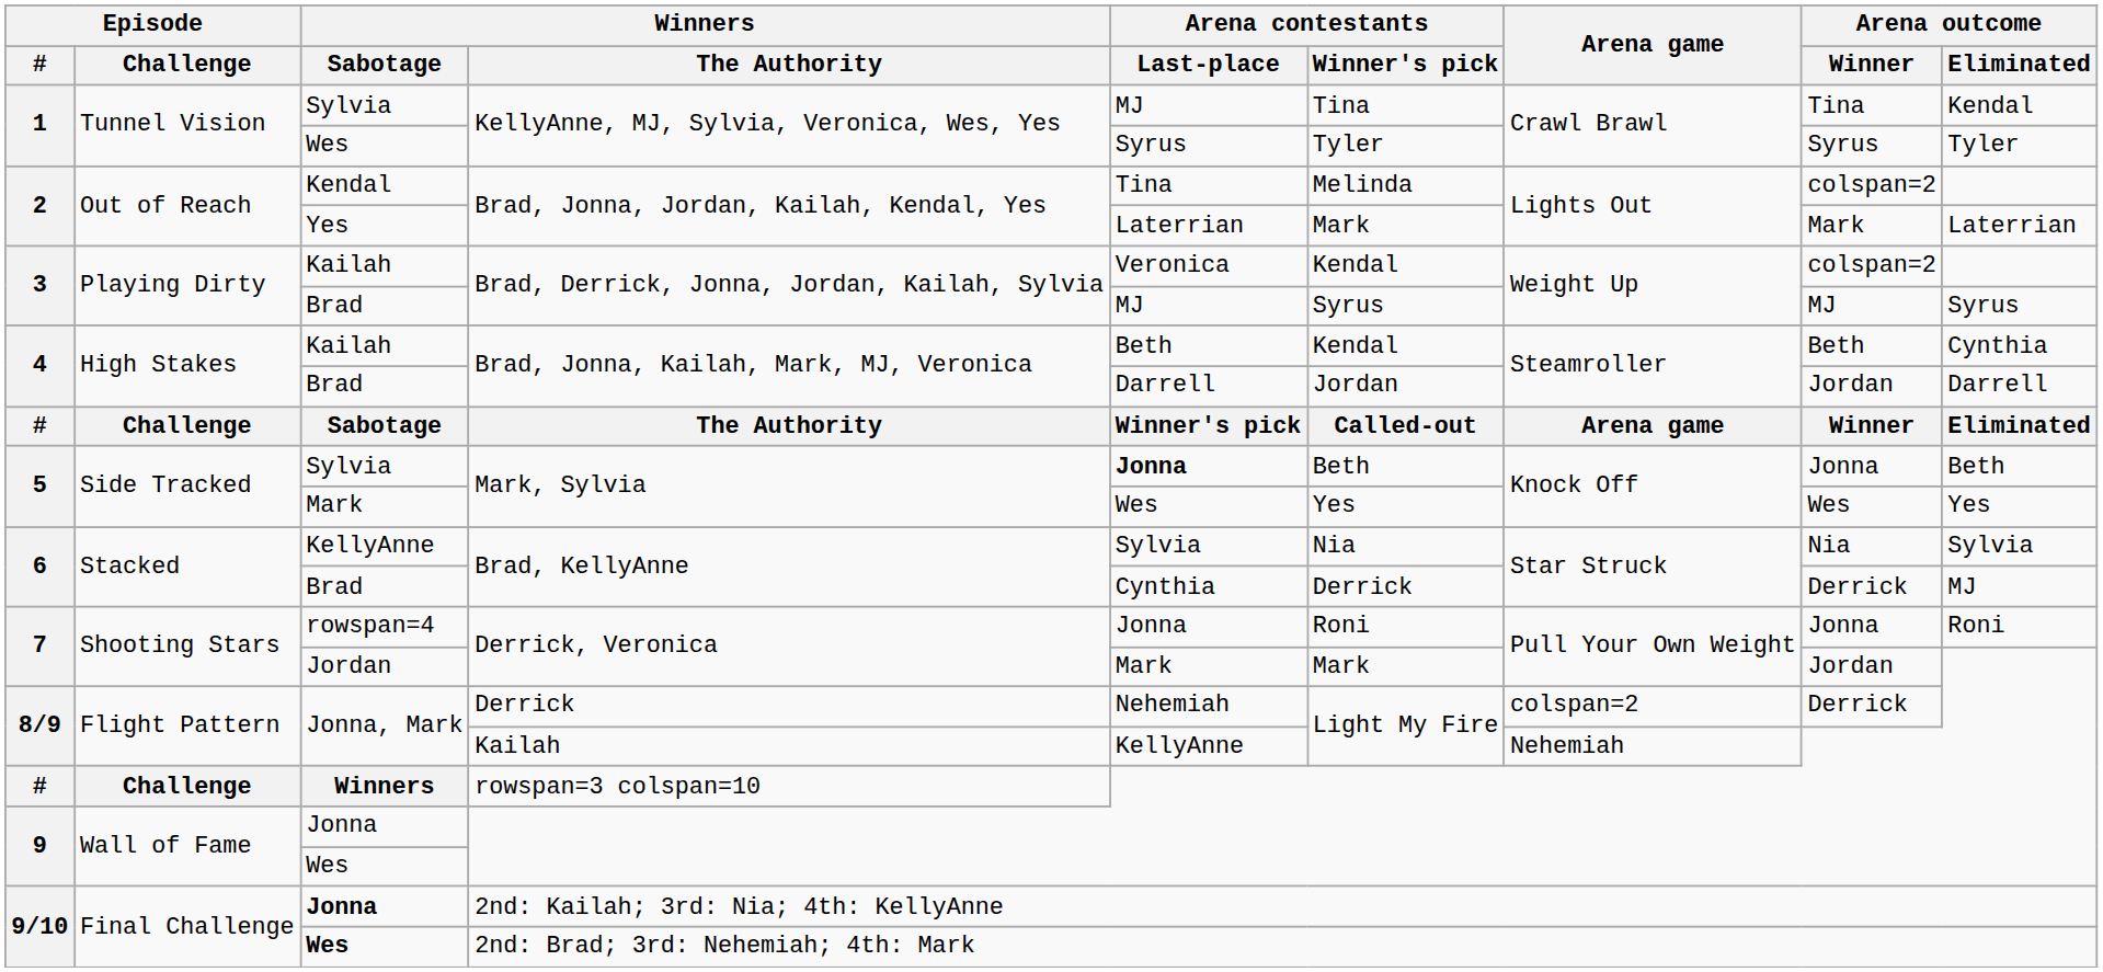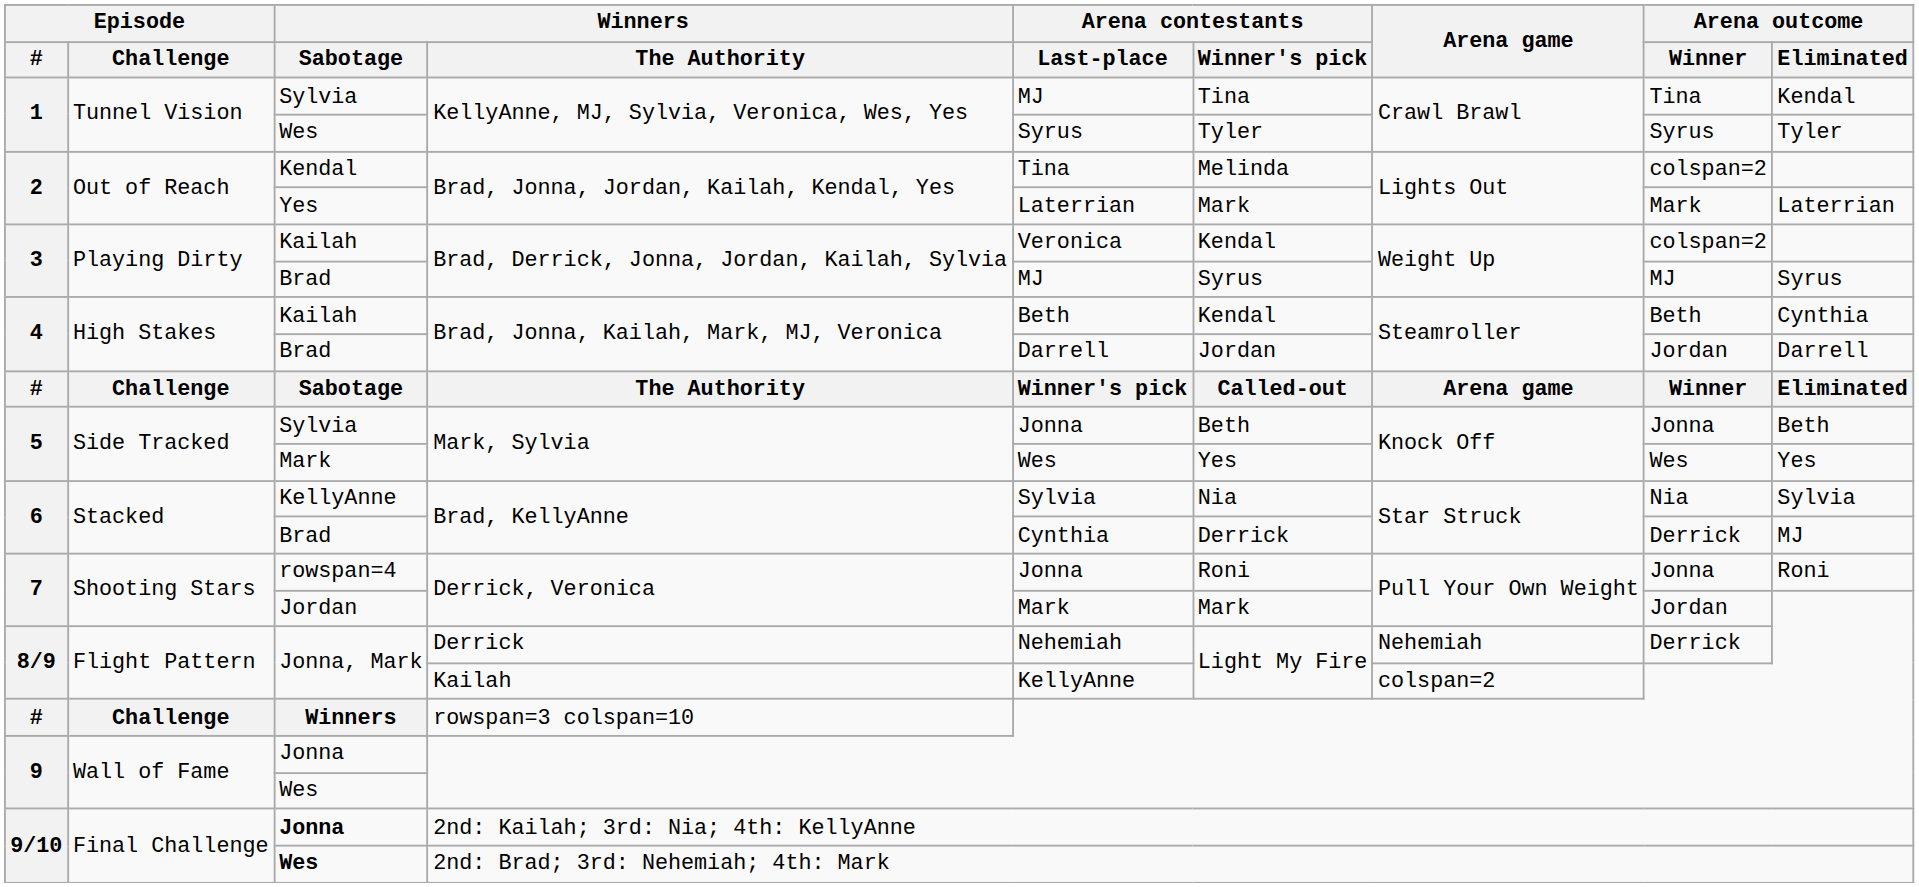Sylvia / Mark, Sylvia | Arena contestants / Last-place: bold -> normal
Jonna, Mark / Derrick | Arena game: colspan=2 -> Nehemiah
Jonna, Mark / Kailah | Arena game: Nehemiah -> colspan=2
